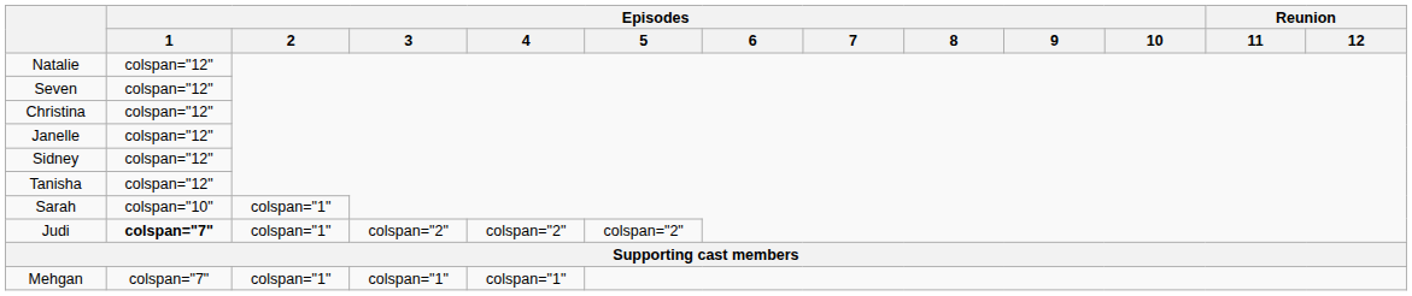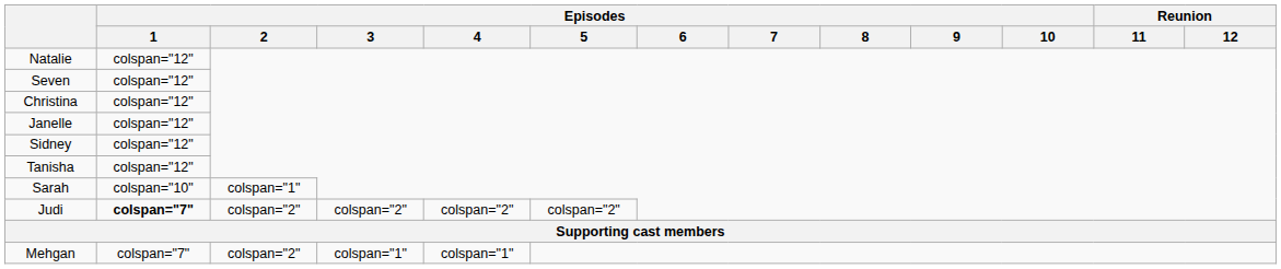Judi | Episodes / 2: colspan="1" -> colspan="2"
Mehgan | Episodes / 2: colspan="1" -> colspan="2"
